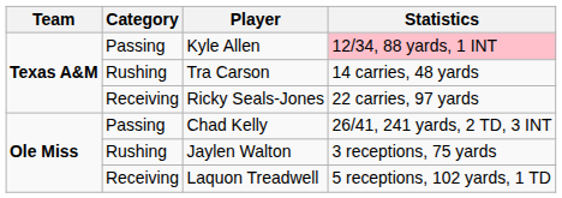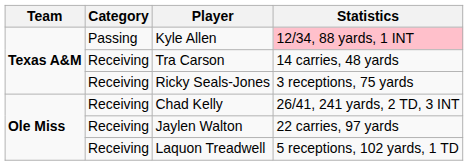Tra Carson | Category: Rushing -> Receiving
Ricky Seals-Jones | Statistics: 22 carries, 97 yards -> 3 receptions, 75 yards
Chad Kelly | Category: Passing -> Receiving
Jaylen Walton | Category: Rushing -> Receiving
Jaylen Walton | Statistics: 3 receptions, 75 yards -> 22 carries, 97 yards
